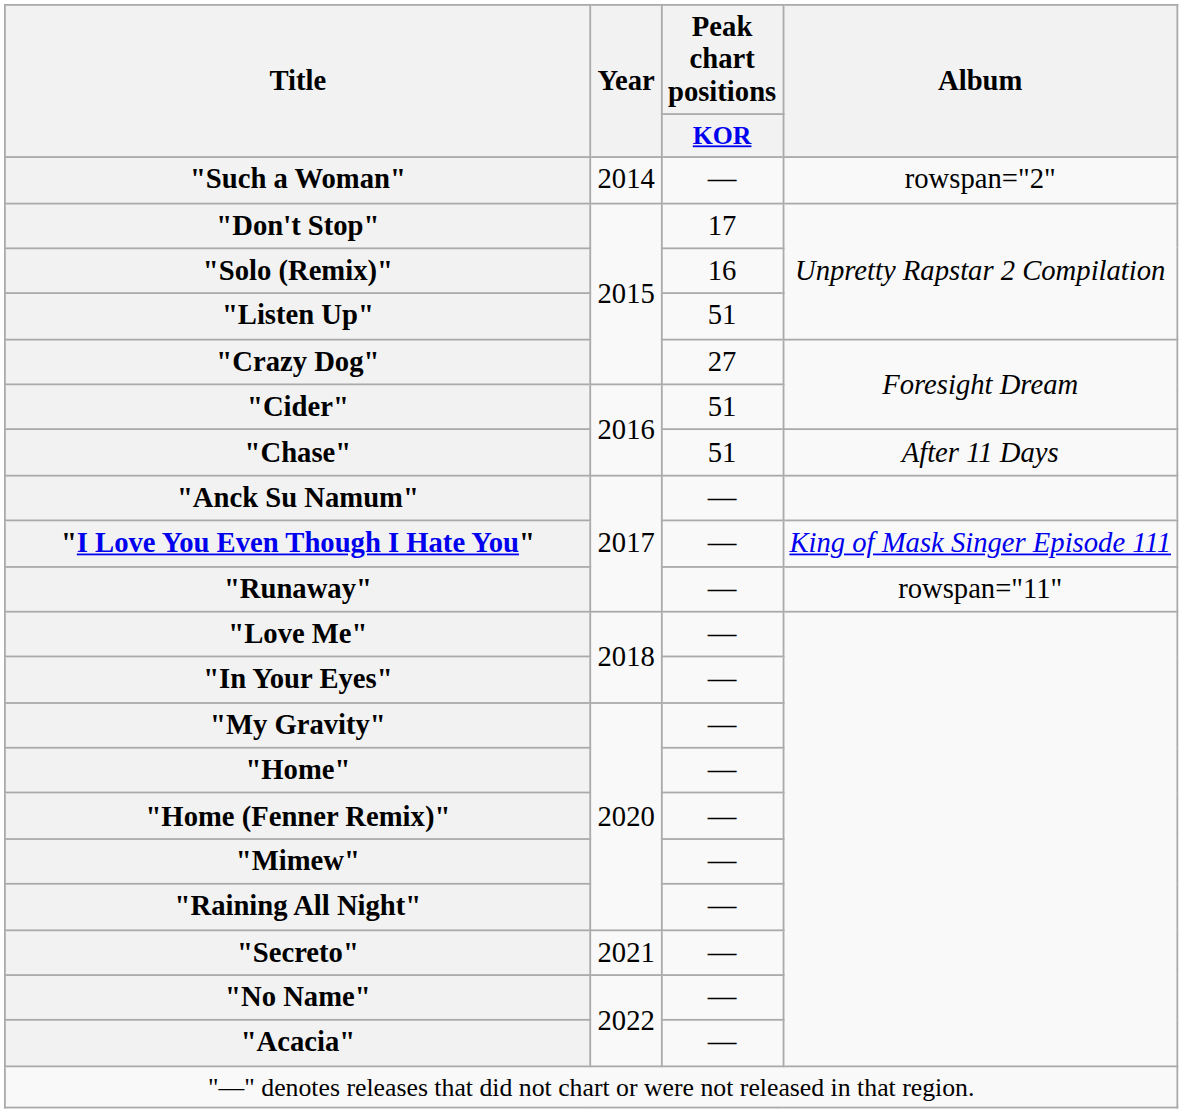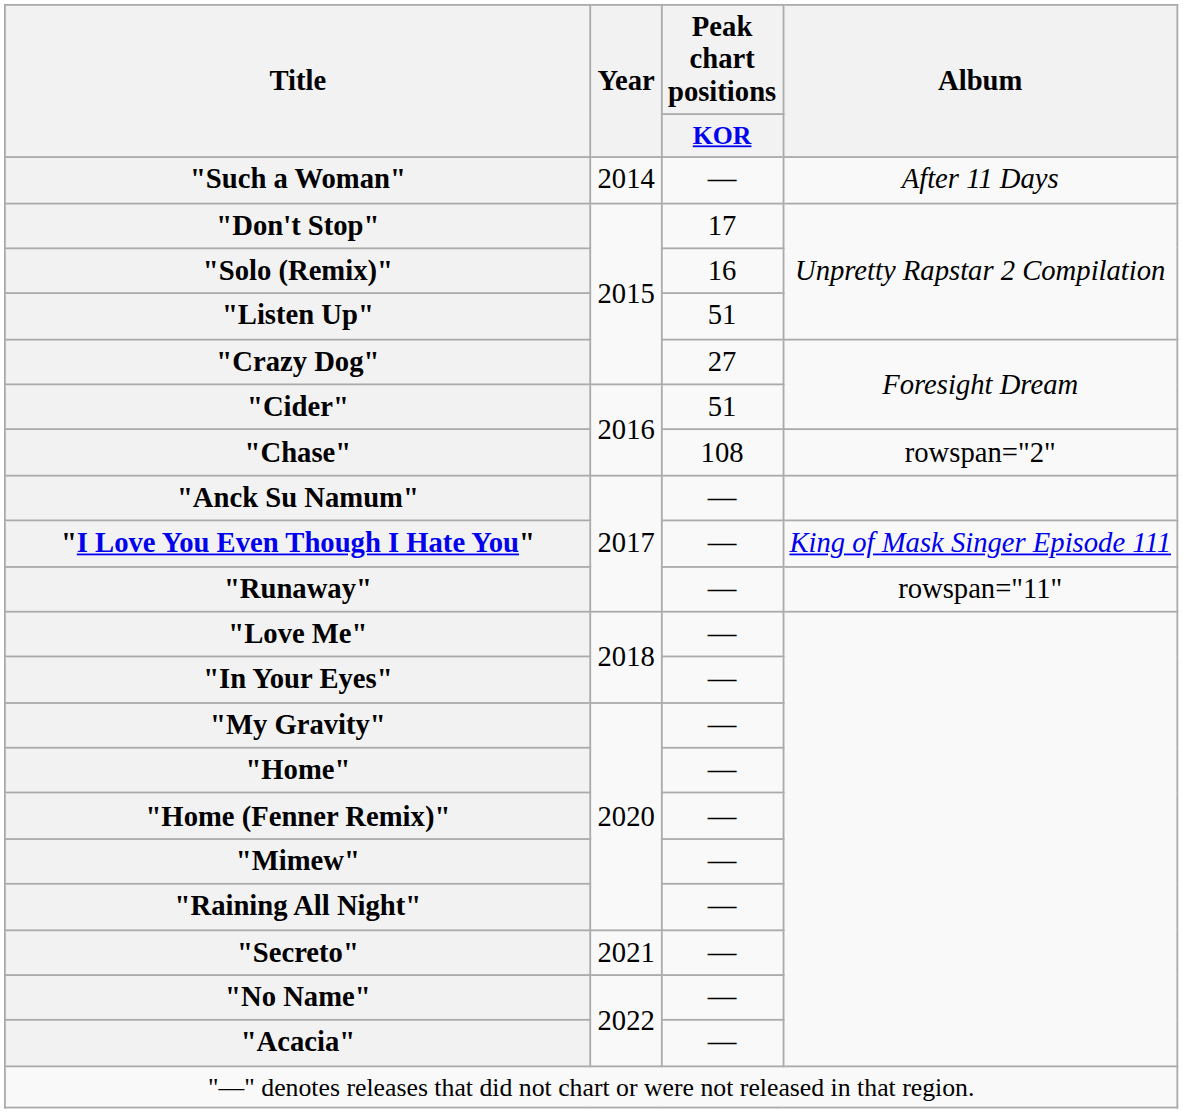"Such a Woman" | Album: rowspan="2" -> After 11 Days
"Chase" | Peak chart positions / KOR: 51 -> 108
"Chase" | Album: After 11 Days -> rowspan="2"
